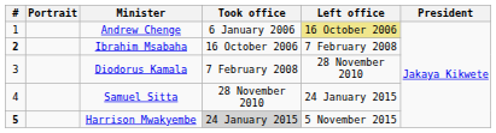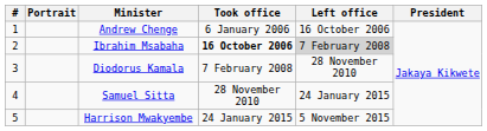Andrew Chenge | Left office: khaki background -> no background
Ibrahim Msabaha | #: bold -> normal
Ibrahim Msabaha | Took office: normal -> bold
Ibrahim Msabaha | Left office: no background -> lightgrey background
Harrison Mwakyembe | #: bold -> normal
Harrison Mwakyembe | Took office: lightgrey background -> no background
